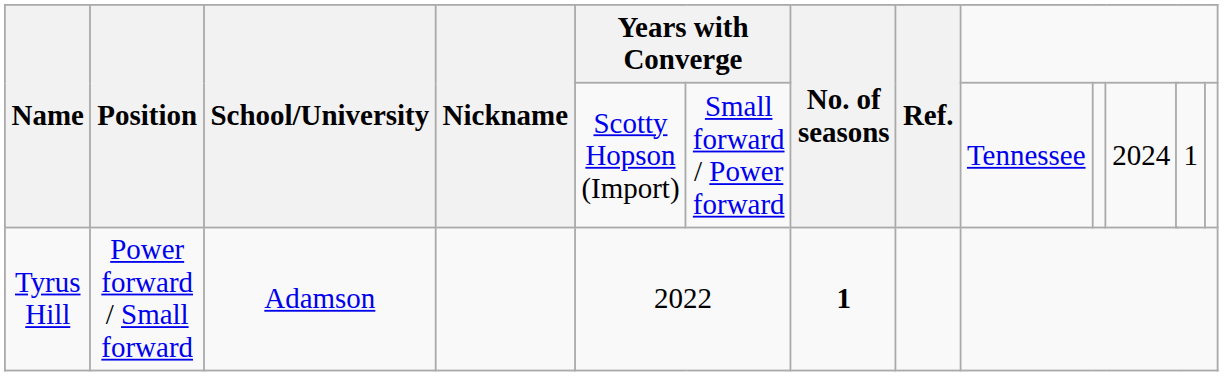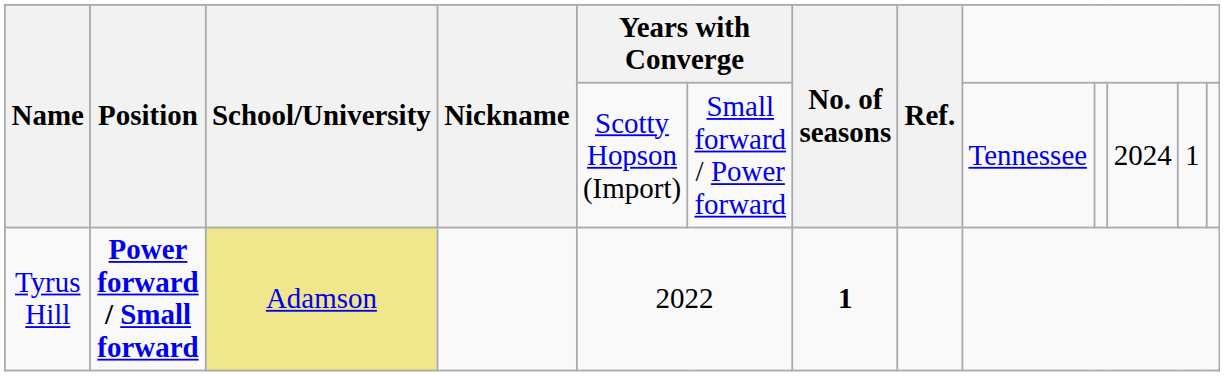Tyrus Hill | Position: normal -> bold
Tyrus Hill | School/University: no background -> khaki background
